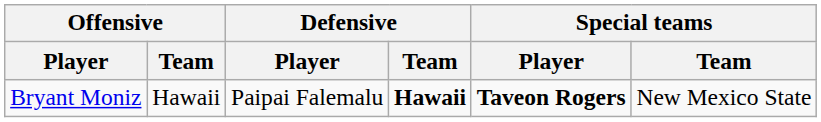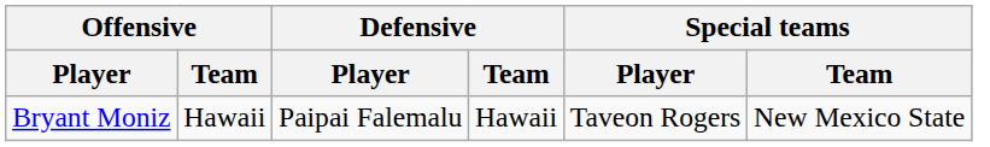Bryant Moniz | Defensive / Team: bold -> normal
Bryant Moniz | Special teams / Player: bold -> normal
